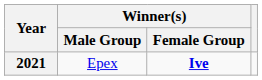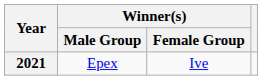2021 | Winner(s) / Female Group: bold -> normal
